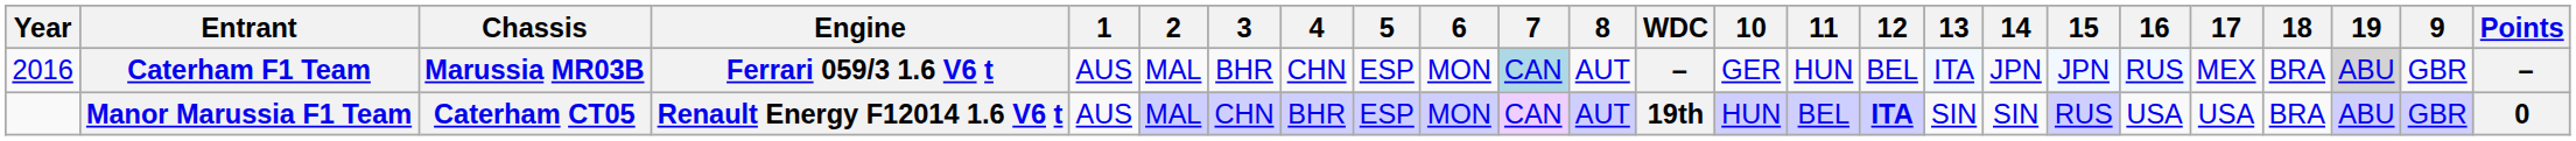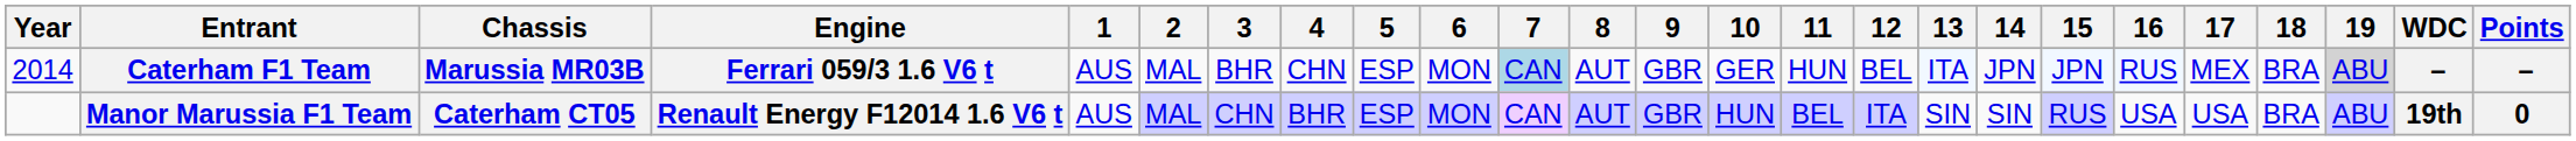columns swapped: 9 <-> WDC
Caterham F1 Team | Year: 2016 -> 2014
Manor Marussia F1 Team | 12: bold -> normal
